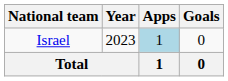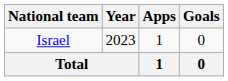Israel | Apps: lightblue background -> no background
